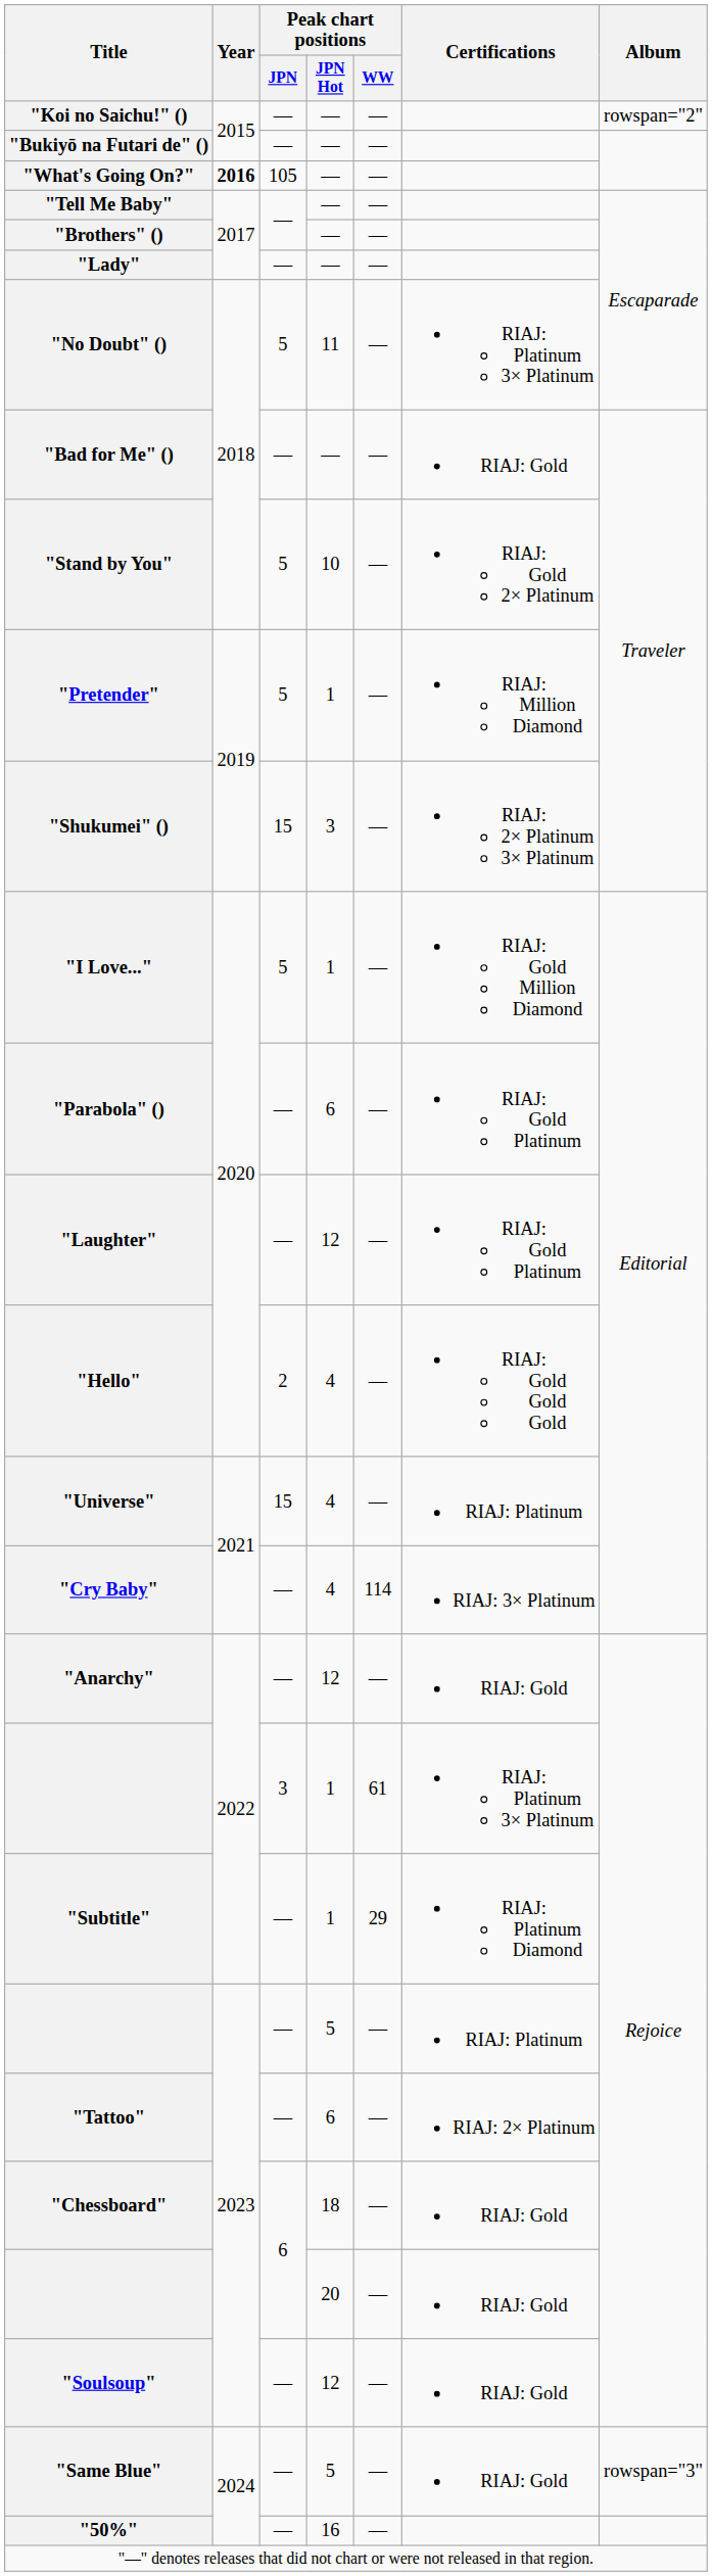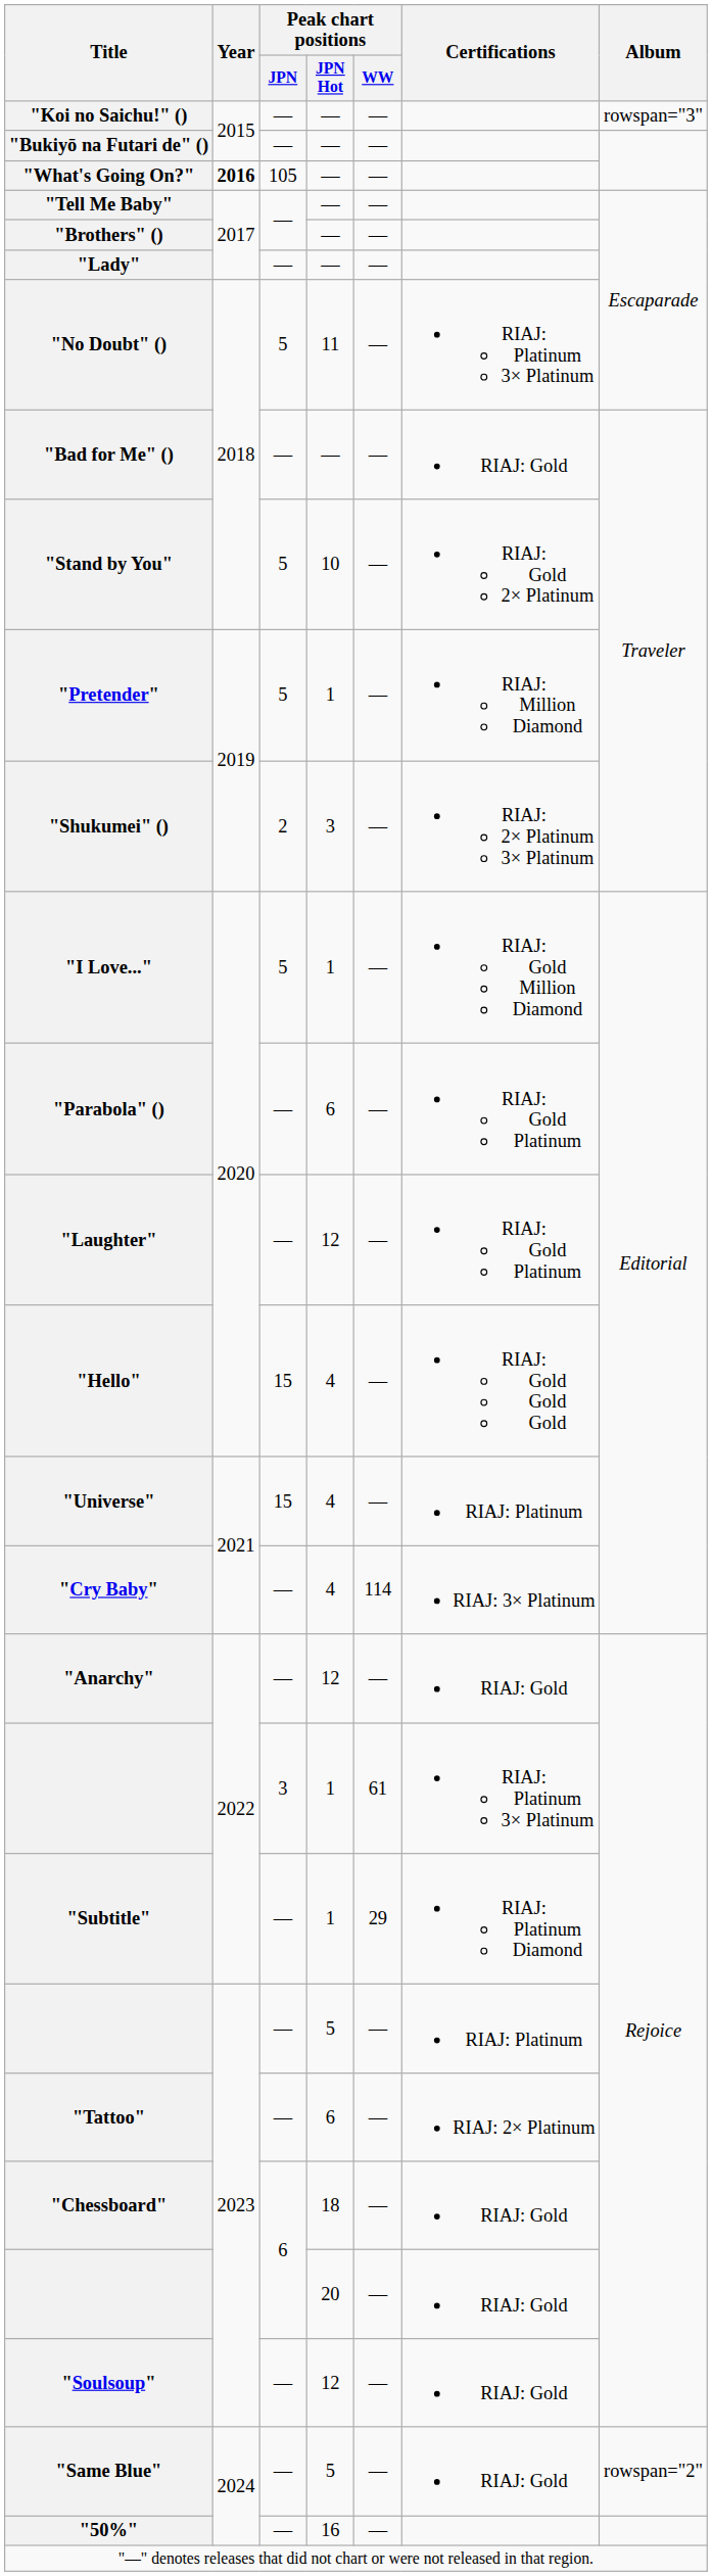"Koi no Saichu!" () | Album: rowspan="2" -> rowspan="3"
"Shukumei" () | Peak chart positions / JPN: 15 -> 2
"Hello" | Peak chart positions / JPN: 2 -> 15
"Same Blue" | Album: rowspan="3" -> rowspan="2"
